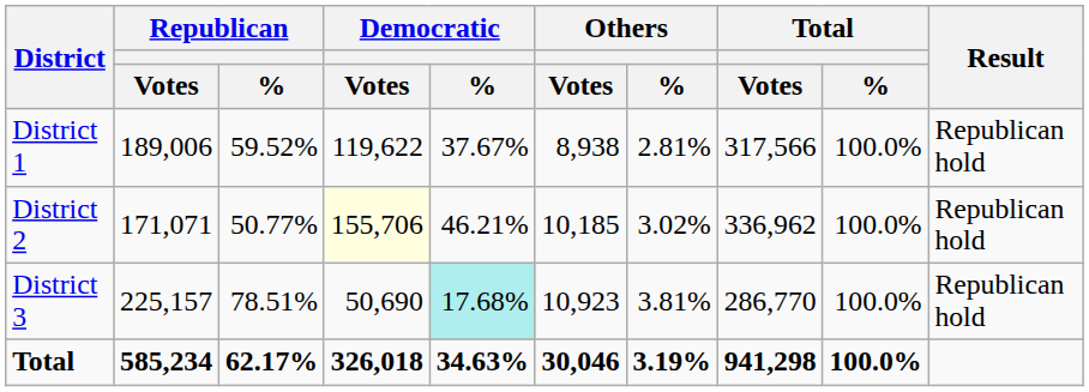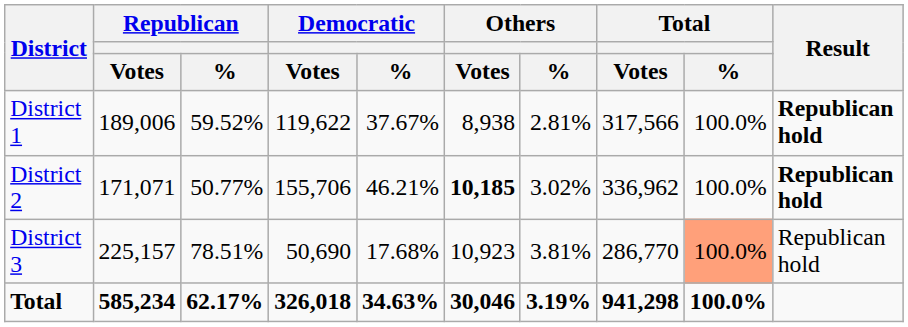District 1 | Result: normal -> bold
District 2 | Democratic / Votes: lightyellow background -> no background
District 2 | Others / Votes: normal -> bold
District 2 | Result: normal -> bold
District 3 | Democratic / %: paleturquoise background -> no background
District 3 | Total / %: no background -> lightsalmon background
